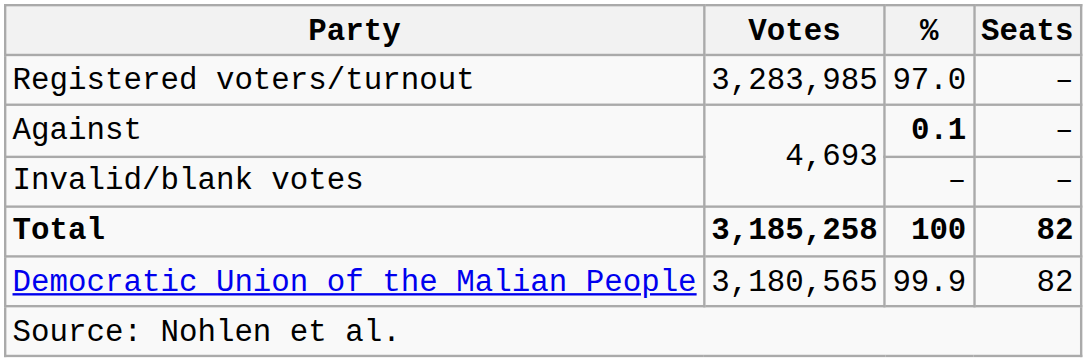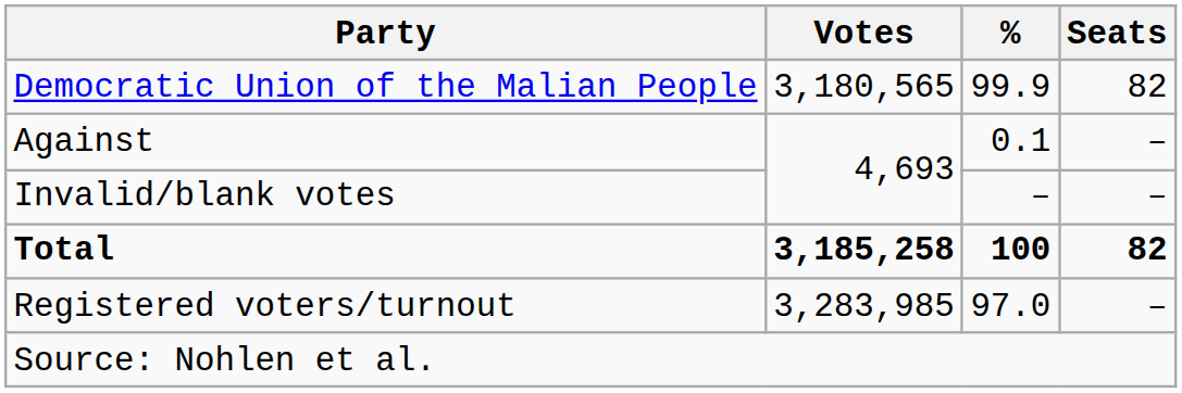rows swapped: Democratic Union of the Malian People <-> Registered voters/turnout
Against | %: bold -> normal
